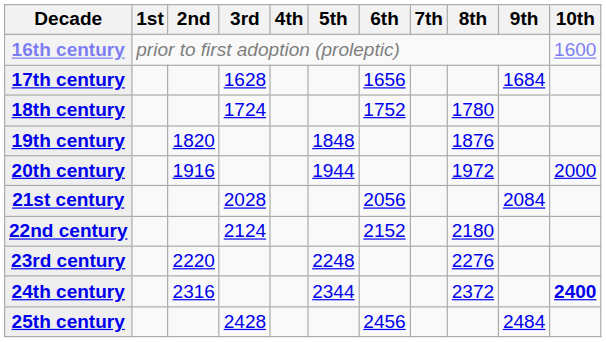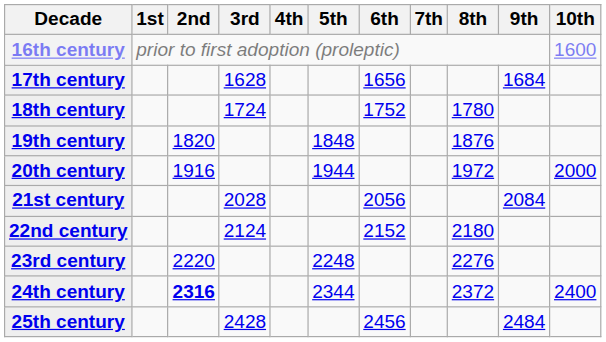24th century | 2nd: normal -> bold
24th century | 10th: bold -> normal
